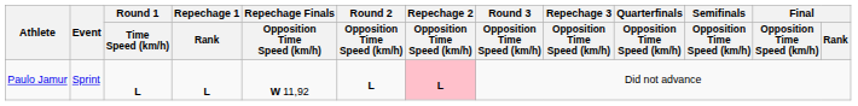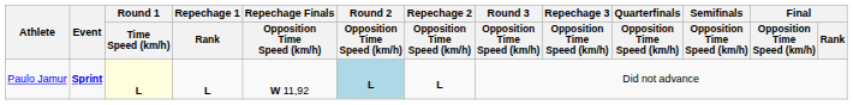Paulo Jamur | Event: normal -> bold
Paulo Jamur | Round 1 / Time Speed (km/h): no background -> lightyellow background
Paulo Jamur | Round 2 / Opposition Time Speed (km/h): no background -> lightblue background
Paulo Jamur | Repechage 2 / Opposition Time Speed (km/h): pink background -> no background
